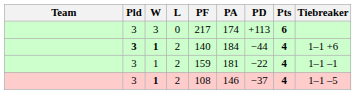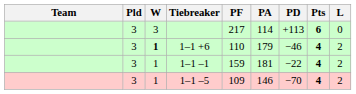columns swapped: L <-> Tiebreaker
row 2 | PA: 174 -> 114
row 3 | Pld: bold -> normal
row 3 | PF: 140 -> 110
row 3 | PA: 184 -> 179
row 3 | PD: −44 -> −46
row 5 | W: bold -> normal
row 5 | PF: 108 -> 109
row 5 | PD: −37 -> −70
